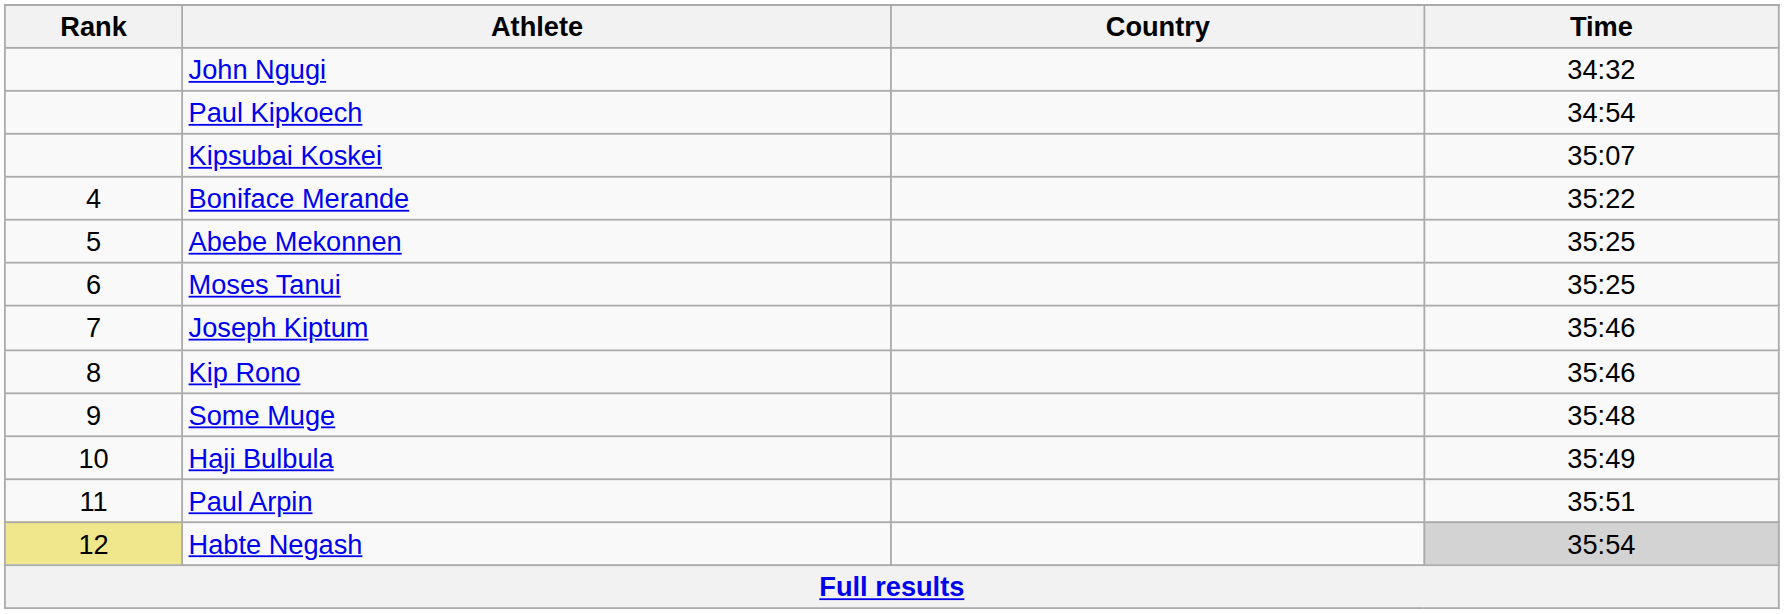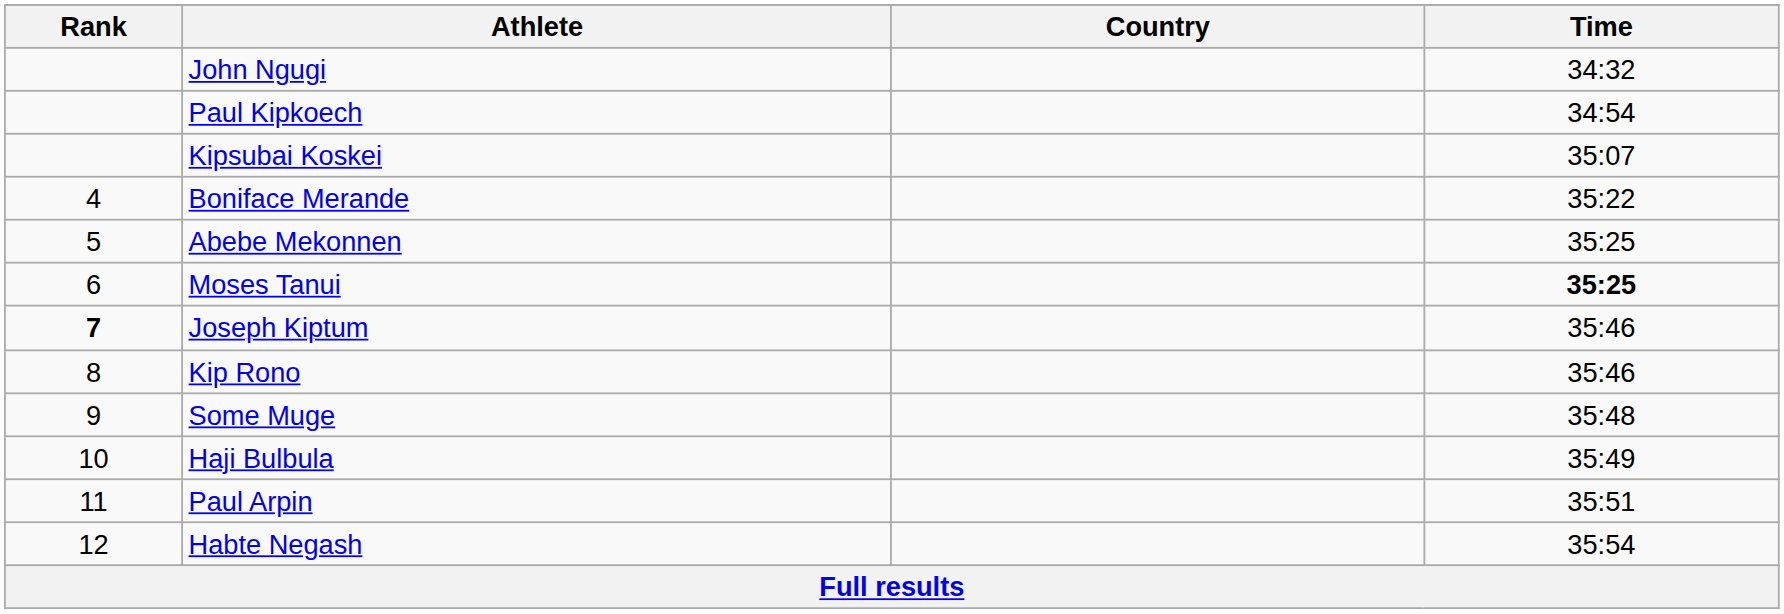Moses Tanui | Time: normal -> bold
Joseph Kiptum | Rank: normal -> bold
Habte Negash | Rank: khaki background -> no background
Habte Negash | Time: lightgrey background -> no background
